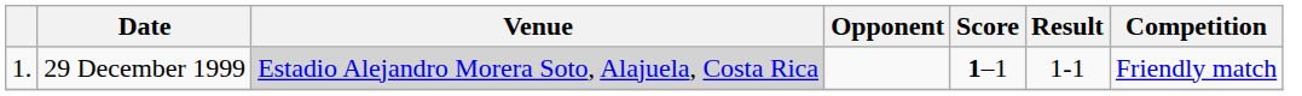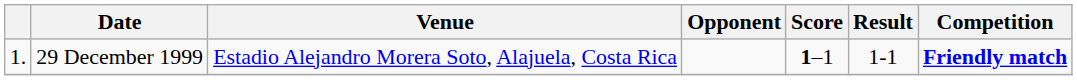29 December 1999 | Venue: lightgrey background -> no background
29 December 1999 | Competition: normal -> bold
